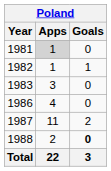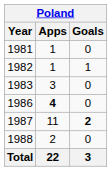1981 | Apps: lightgrey background -> no background
1986 | Apps: normal -> bold
1987 | Goals: normal -> bold
1988 | Goals: bold -> normal
